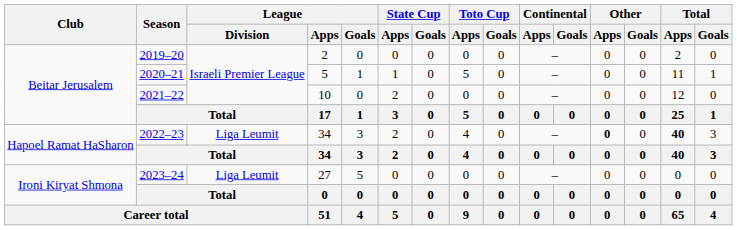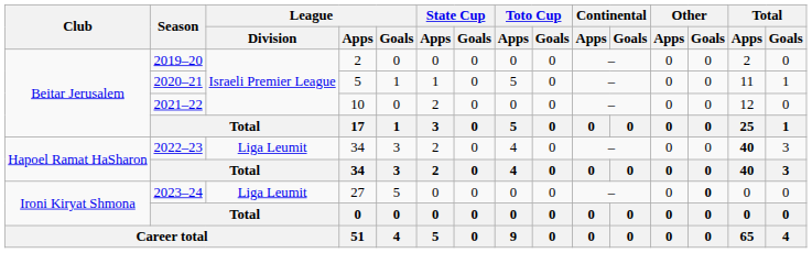2022–23 | Other / Apps: bold -> normal
2023–24 | Other / Goals: normal -> bold
